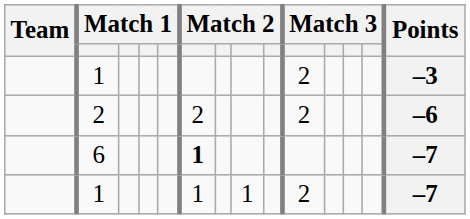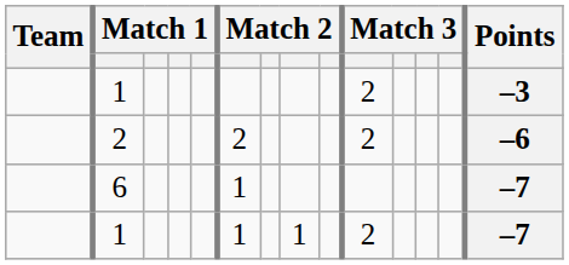6 | column 6: bold -> normal
